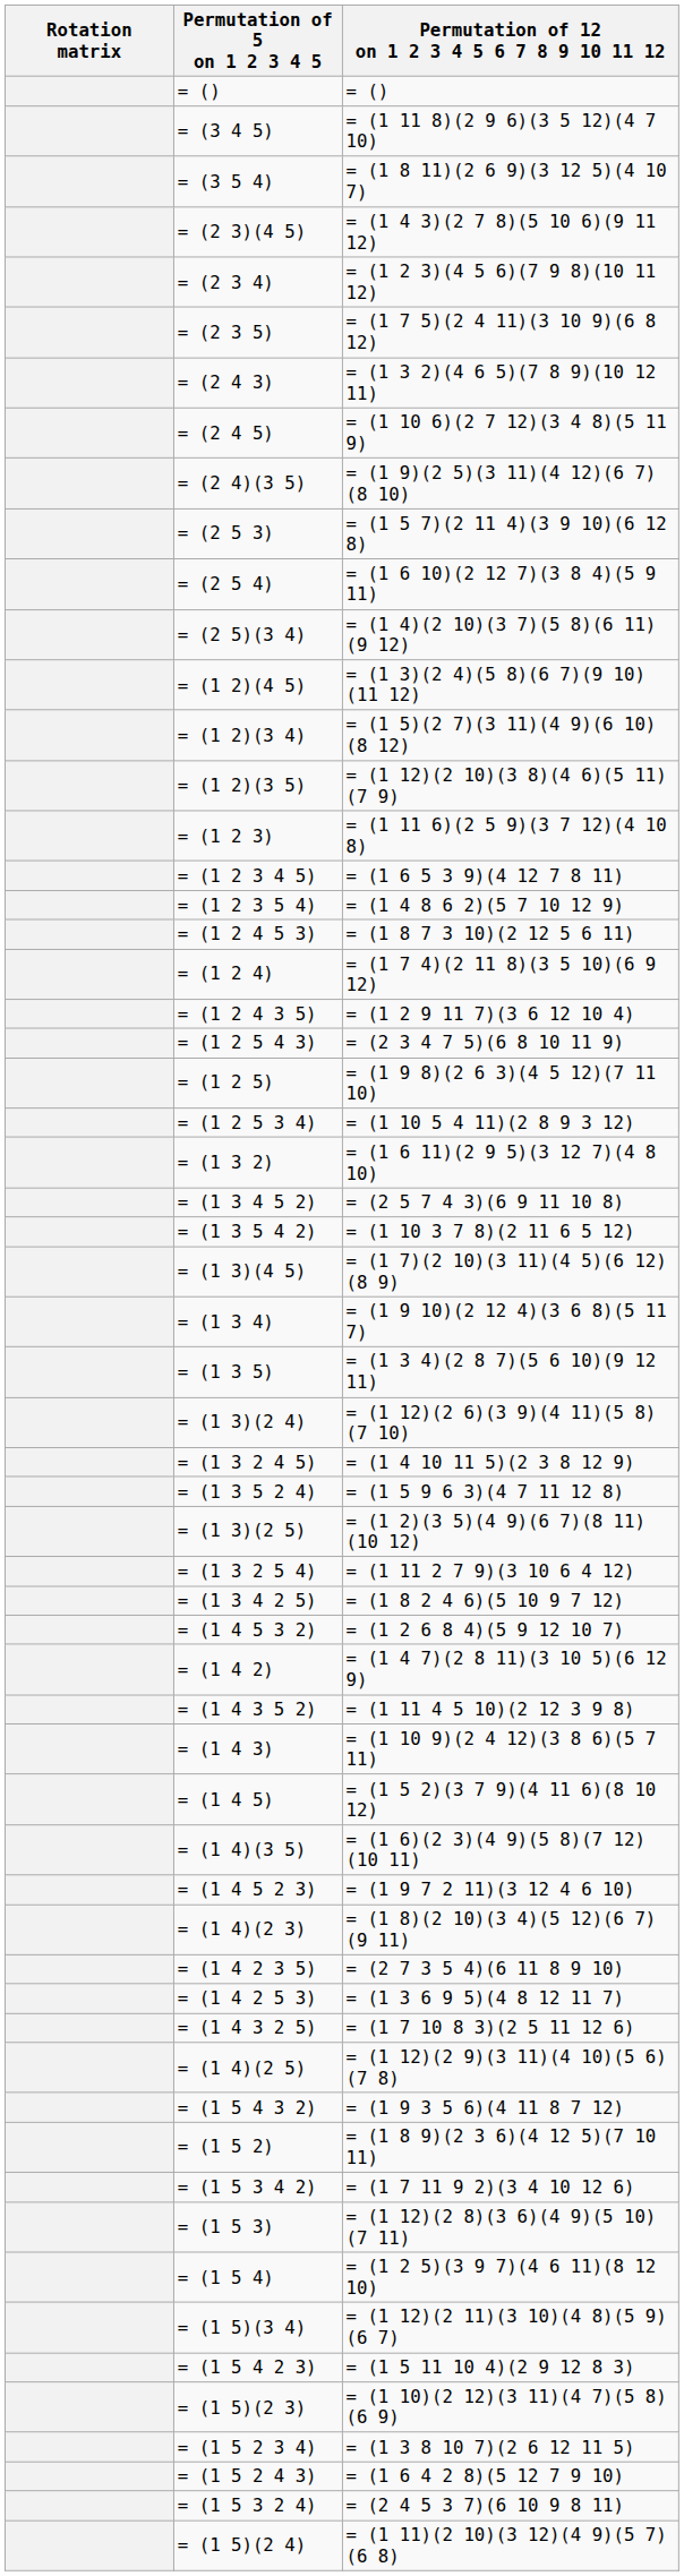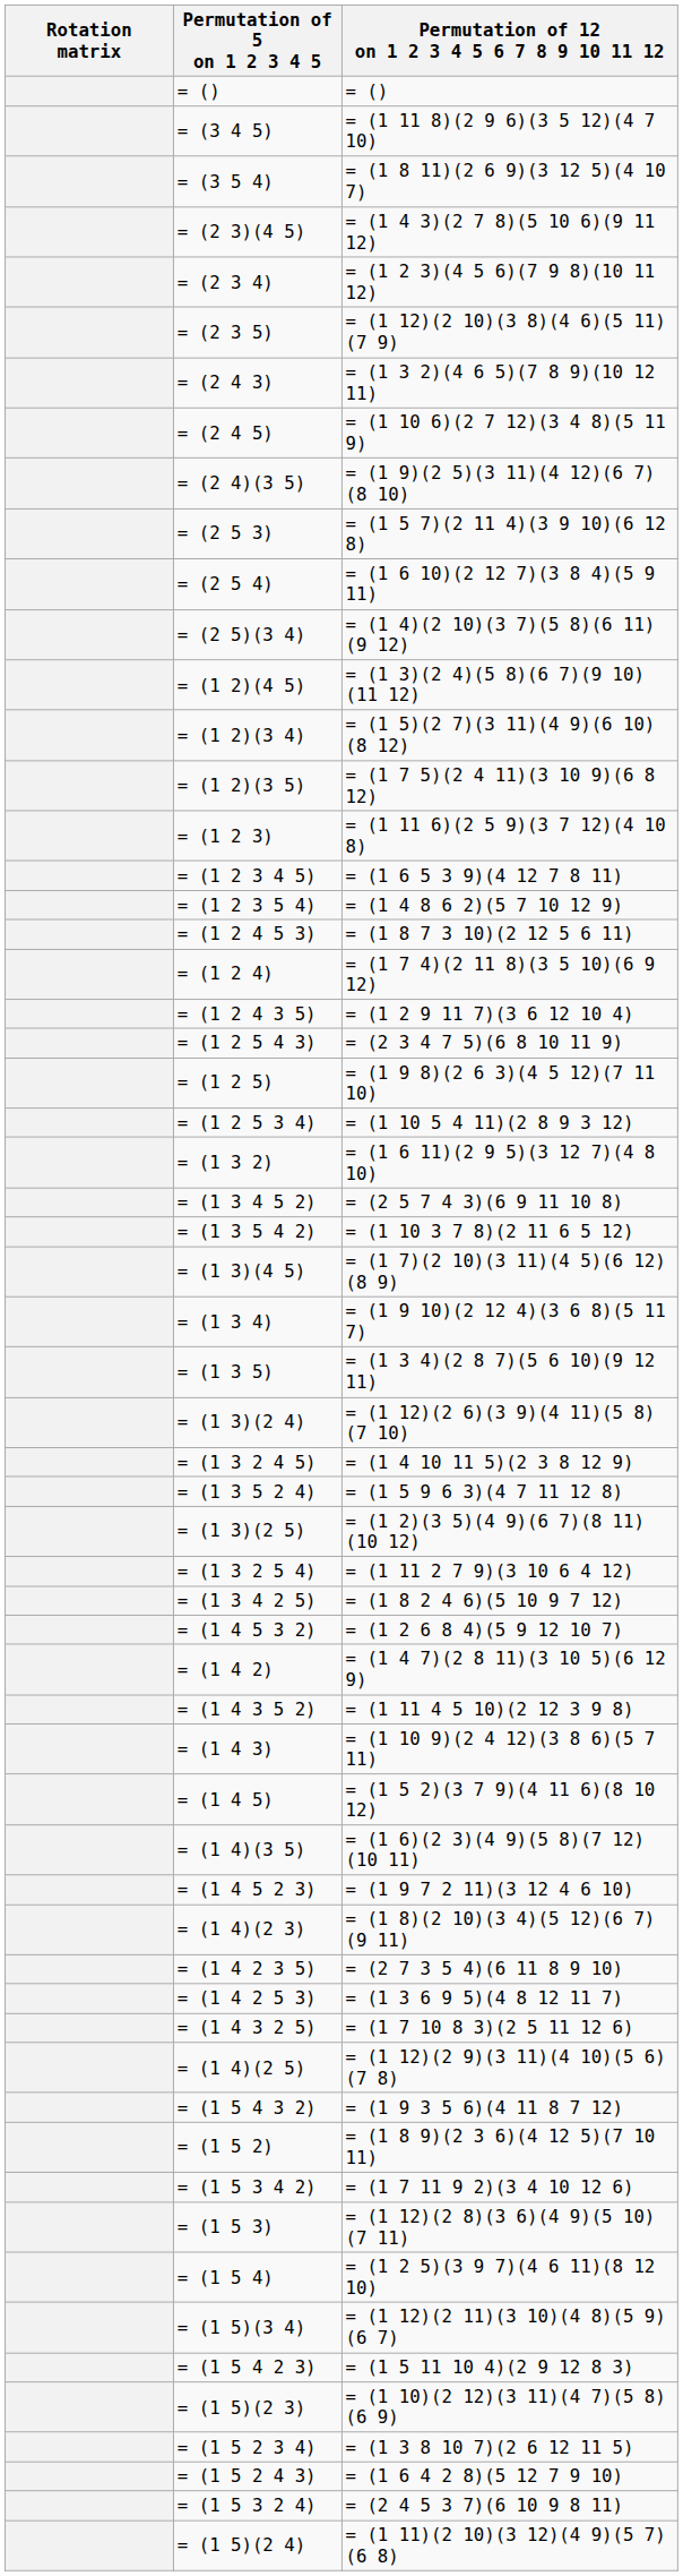= (2 3 5) | Permutation of 12 on 1 2 3 4 5 6 7 8 9 10 11 12: = (1 7 5)(2 4 11)(3 10 9)(6 8 12) -> = (1 12)(2 10)(3 8)(4 6)(5 11)(7 9)
= (1 2)(3 5) | Permutation of 12 on 1 2 3 4 5 6 7 8 9 10 11 12: = (1 12)(2 10)(3 8)(4 6)(5 11)(7 9) -> = (1 7 5)(2 4 11)(3 10 9)(6 8 12)
